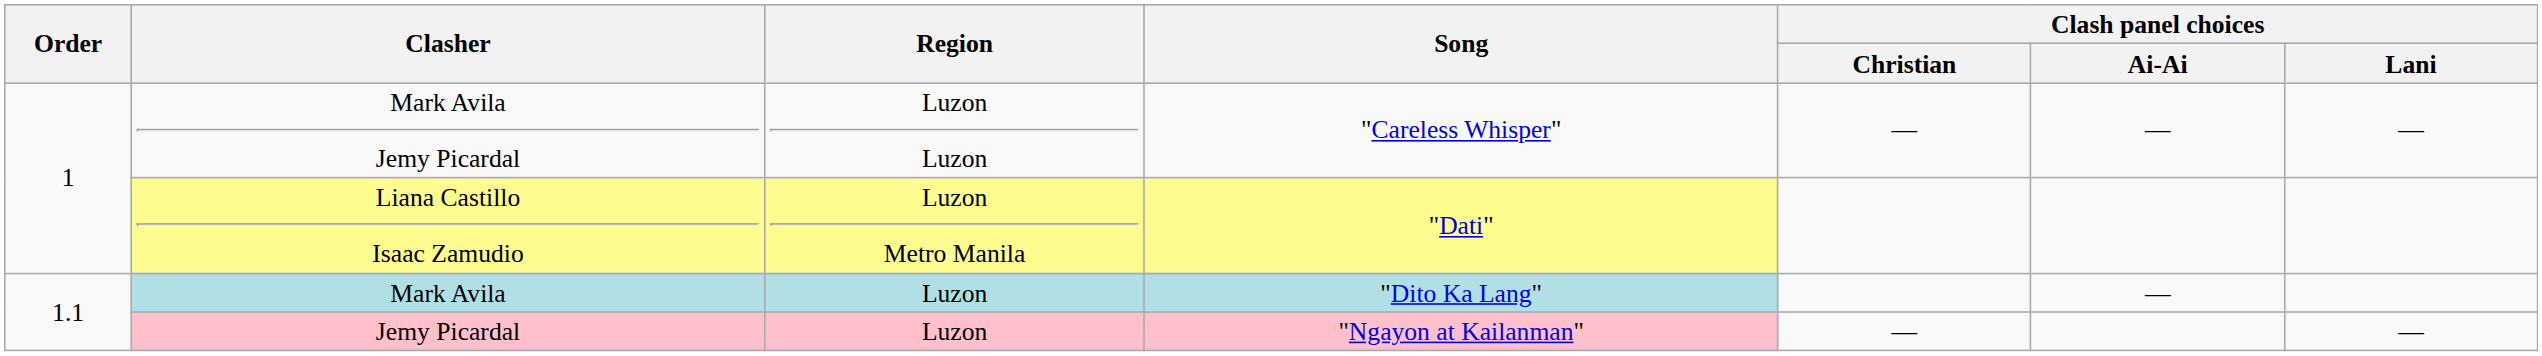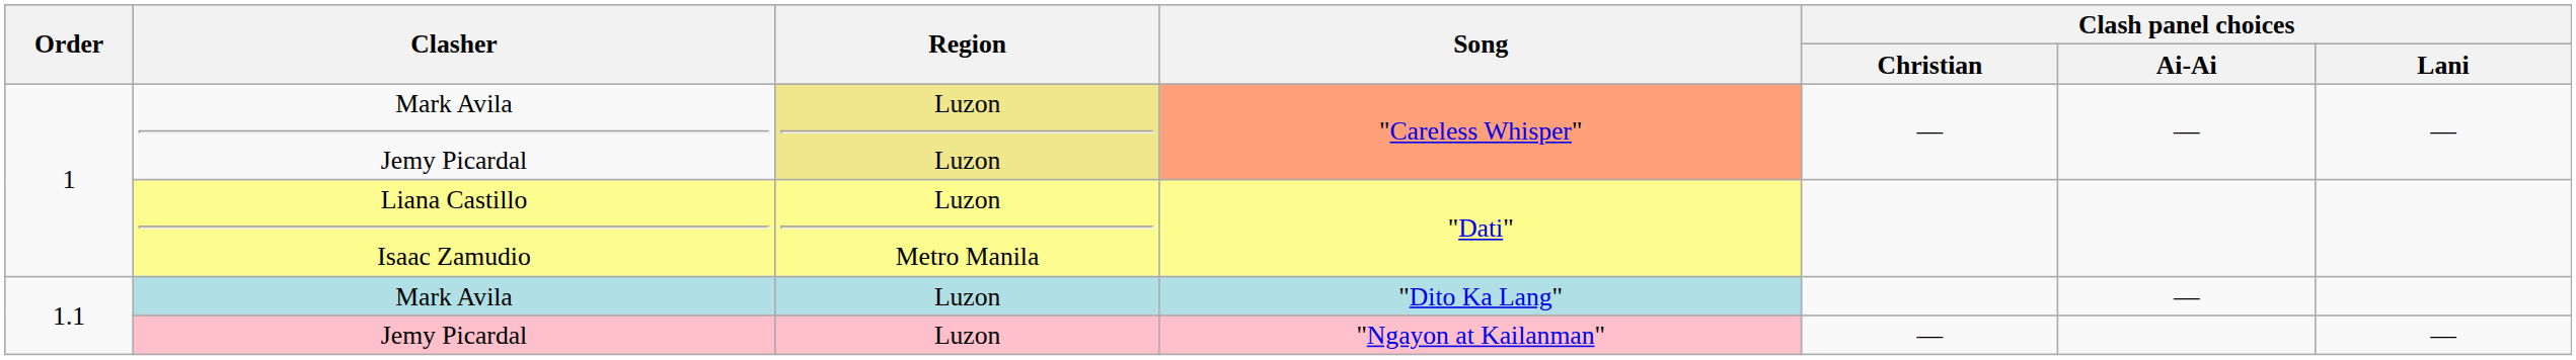Mark Avila Jemy Picardal | Region: no background -> khaki background
Mark Avila Jemy Picardal | Song: no background -> lightsalmon background
